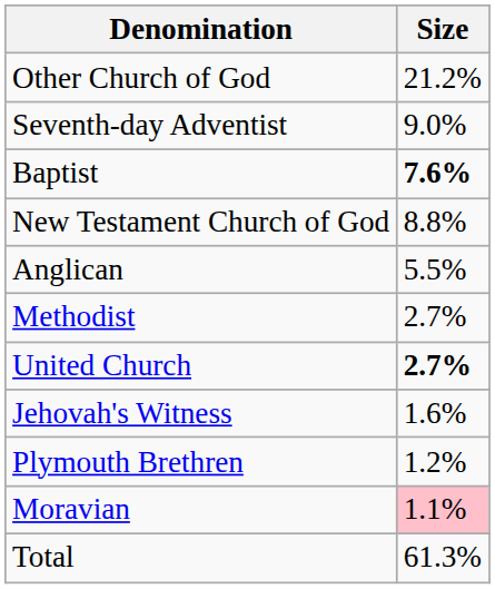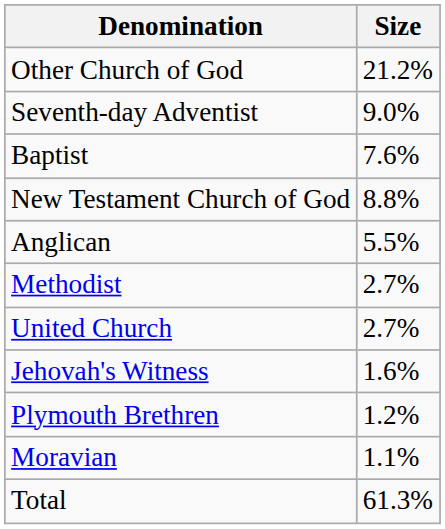Baptist | Size: bold -> normal
United Church | Size: bold -> normal
Moravian | Size: pink background -> no background
